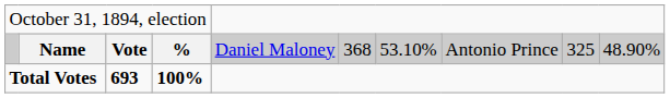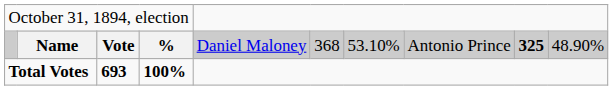row 2 | column 9: normal -> bold
